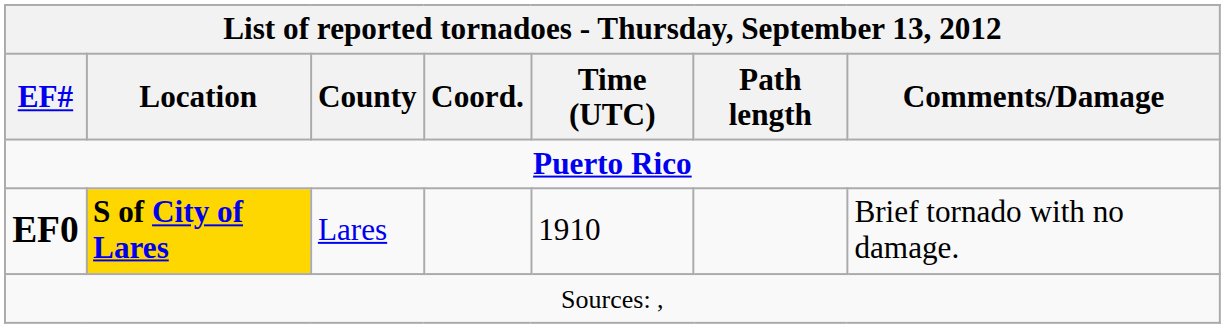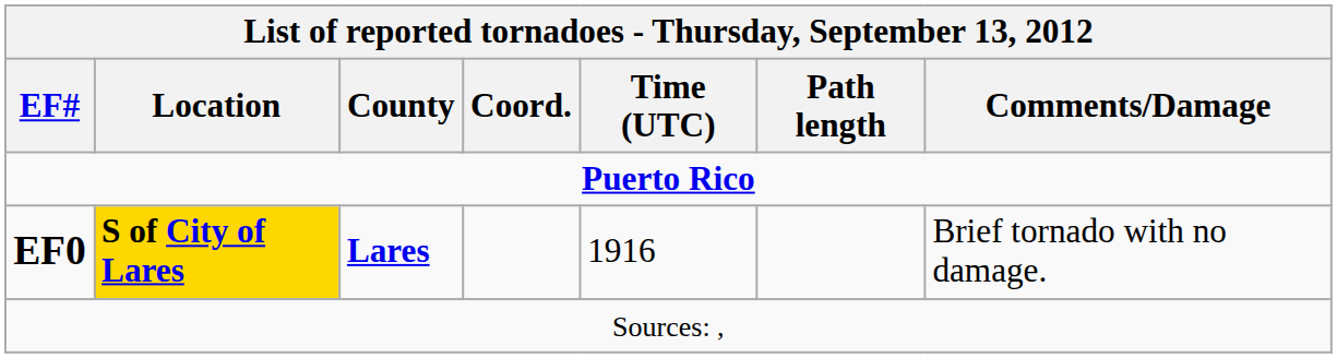EF0 | County: normal -> bold
EF0 | Time (UTC): 1910 -> 1916
